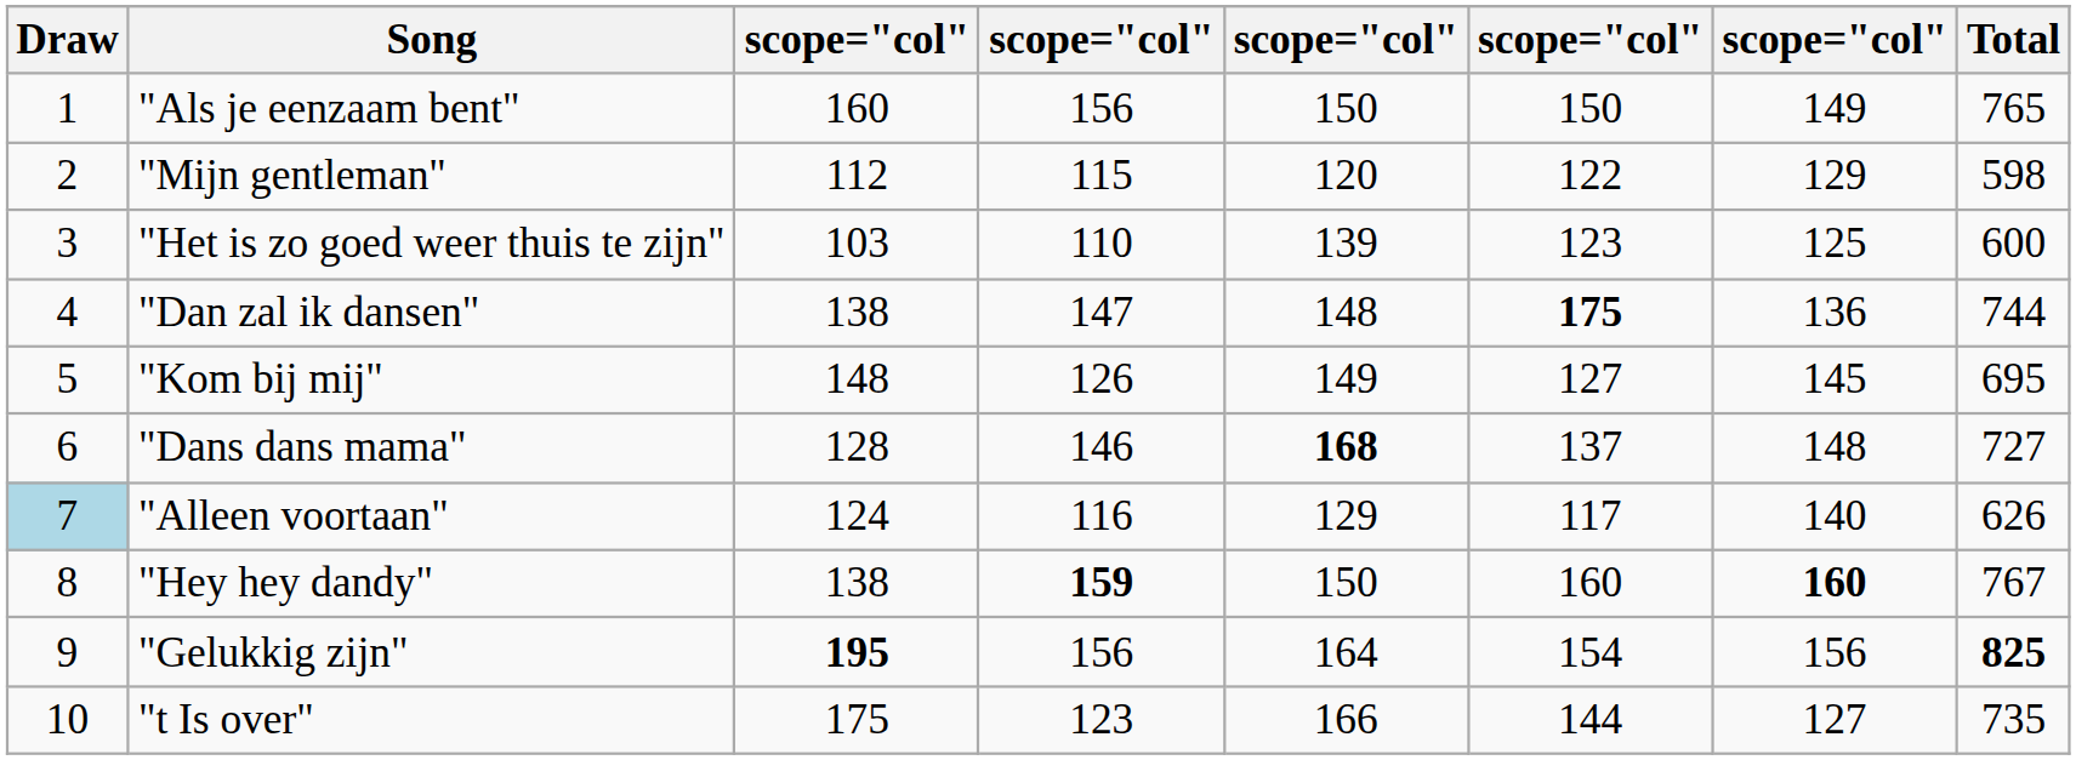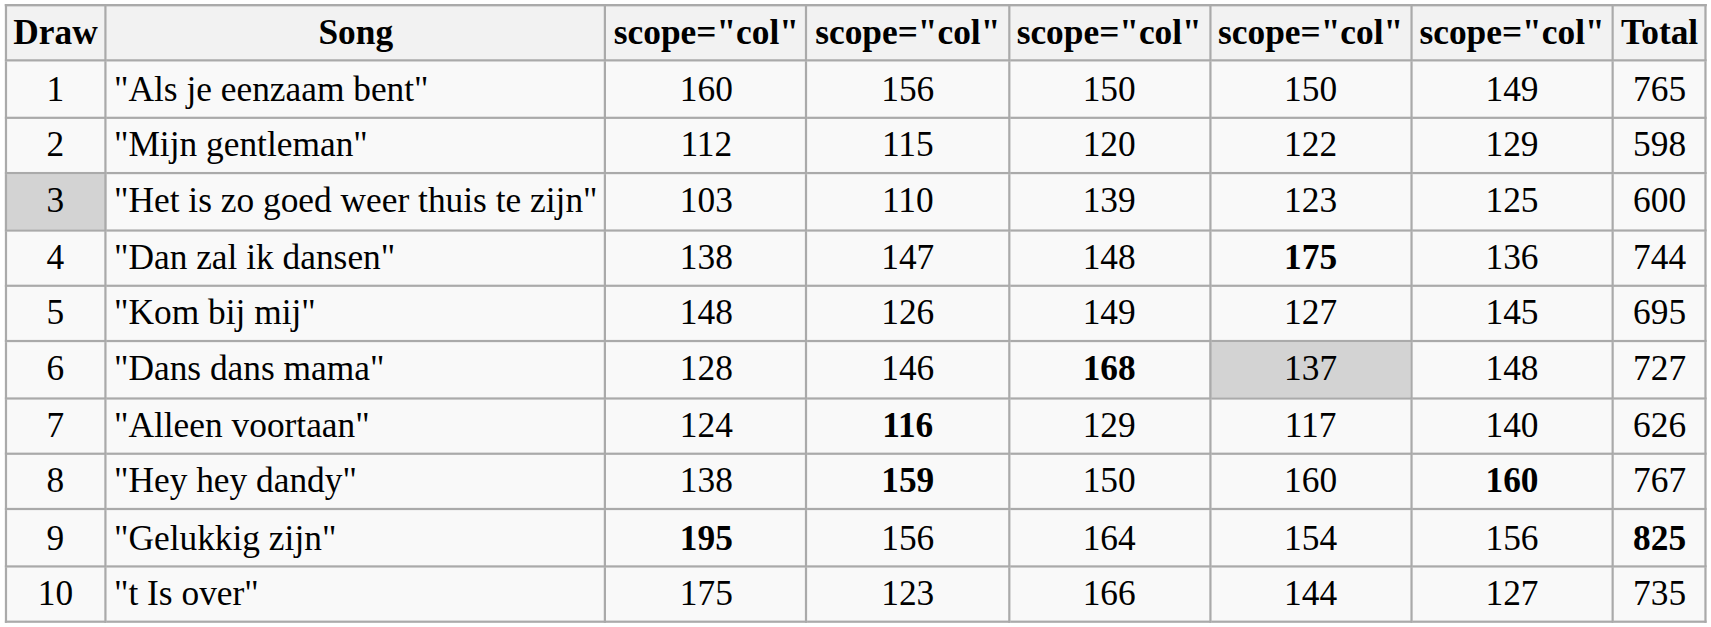"Het is zo goed weer thuis te zijn" | Draw: no background -> lightgrey background
"Dans dans mama" | column 6: no background -> lightgrey background
"Alleen voortaan" | Draw: lightblue background -> no background
"Alleen voortaan" | column 4: normal -> bold
